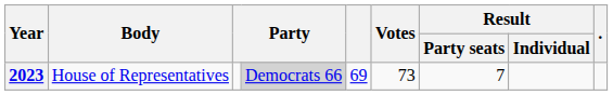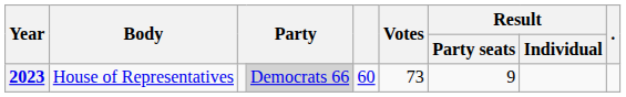2023 | column 5: 69 -> 60
2023 | Result / Party seats: 7 -> 9
